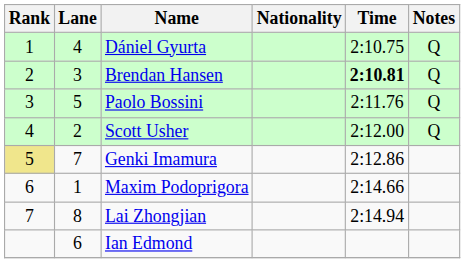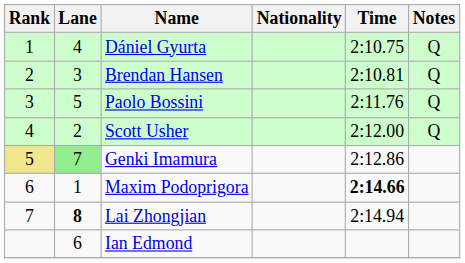Brendan Hansen | Time: bold -> normal
Genki Imamura | Lane: no background -> lightgreen background
Maxim Podoprigora | Time: normal -> bold
Lai Zhongjian | Lane: normal -> bold
